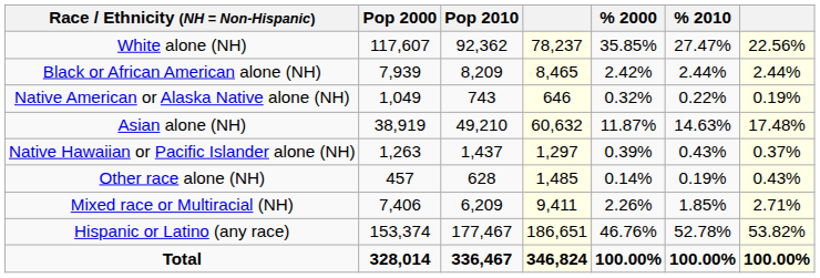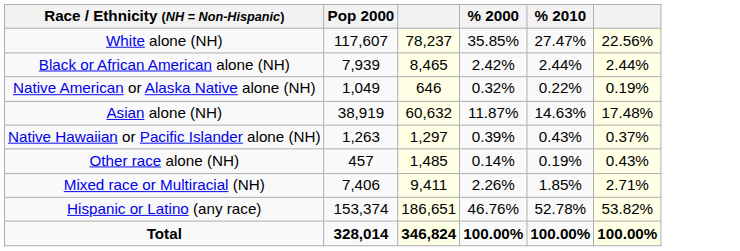- column: Pop 2010 | 92,362 | 8,209 | 743 | 49,210 | 1,437 | 628 | 6,209 | 177,467 | 336,467
